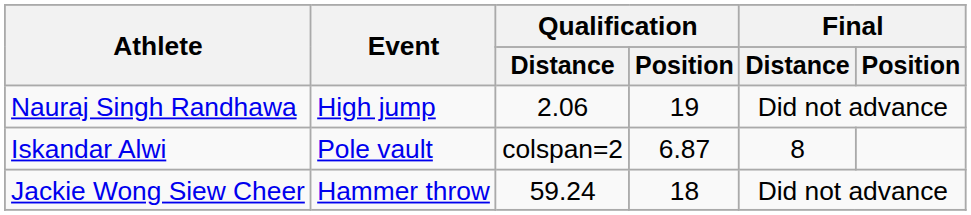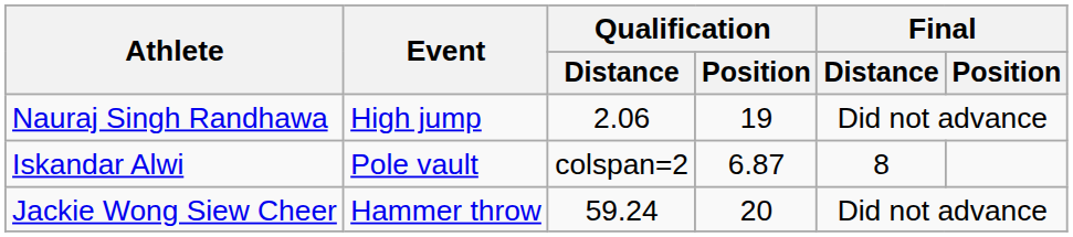Jackie Wong Siew Cheer | Qualification / Position: 18 -> 20
